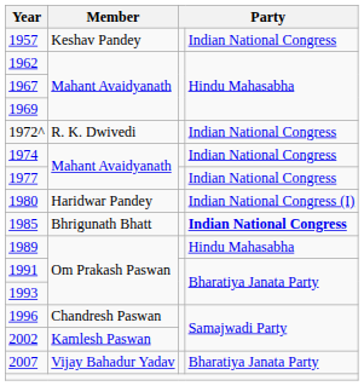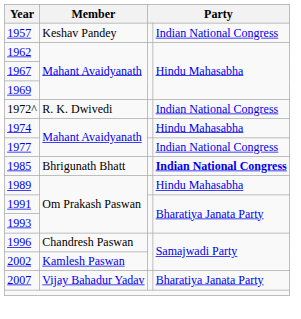1974 | column 4: Indian National Congress -> Hindu Mahasabha
- row: 1980 | Haridwar Pandey | Indian National Congress (I)
